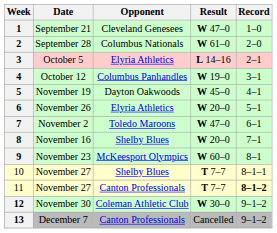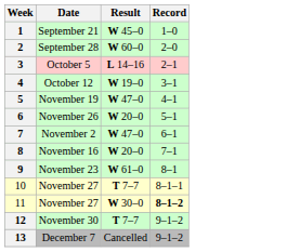- column: Opponent | Cleveland Genesees | Columbus Nationals | Elyria Athletics | Columbus Panhandles | Dayton Oakwoods | Elyria Athletics | Toledo Maroons | Shelby Blues | McKeesport Olympics | Shelby Blues | Canton Professionals | Coleman Athletic Club | Canton Professionals
September 21 | Result: W 47–0 -> W 45–0
September 28 | Result: W 61–0 -> W 60–0
November 19 | Result: W 45–0 -> W 47–0
November 23 | Result: W 60–0 -> W 61–0
11 / November 27 | Result: T 7–7 -> W 30–0
November 30 | Result: W 30–0 -> T 7–7
